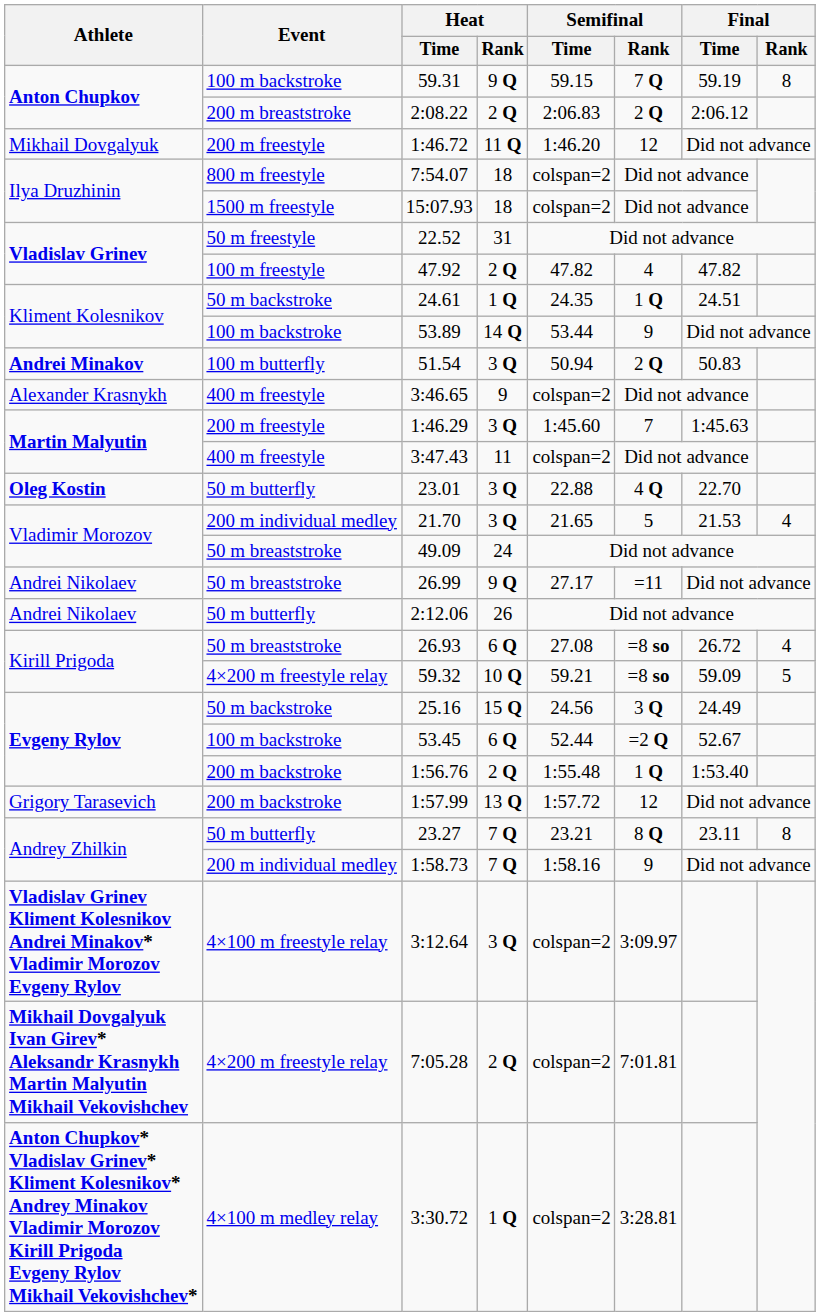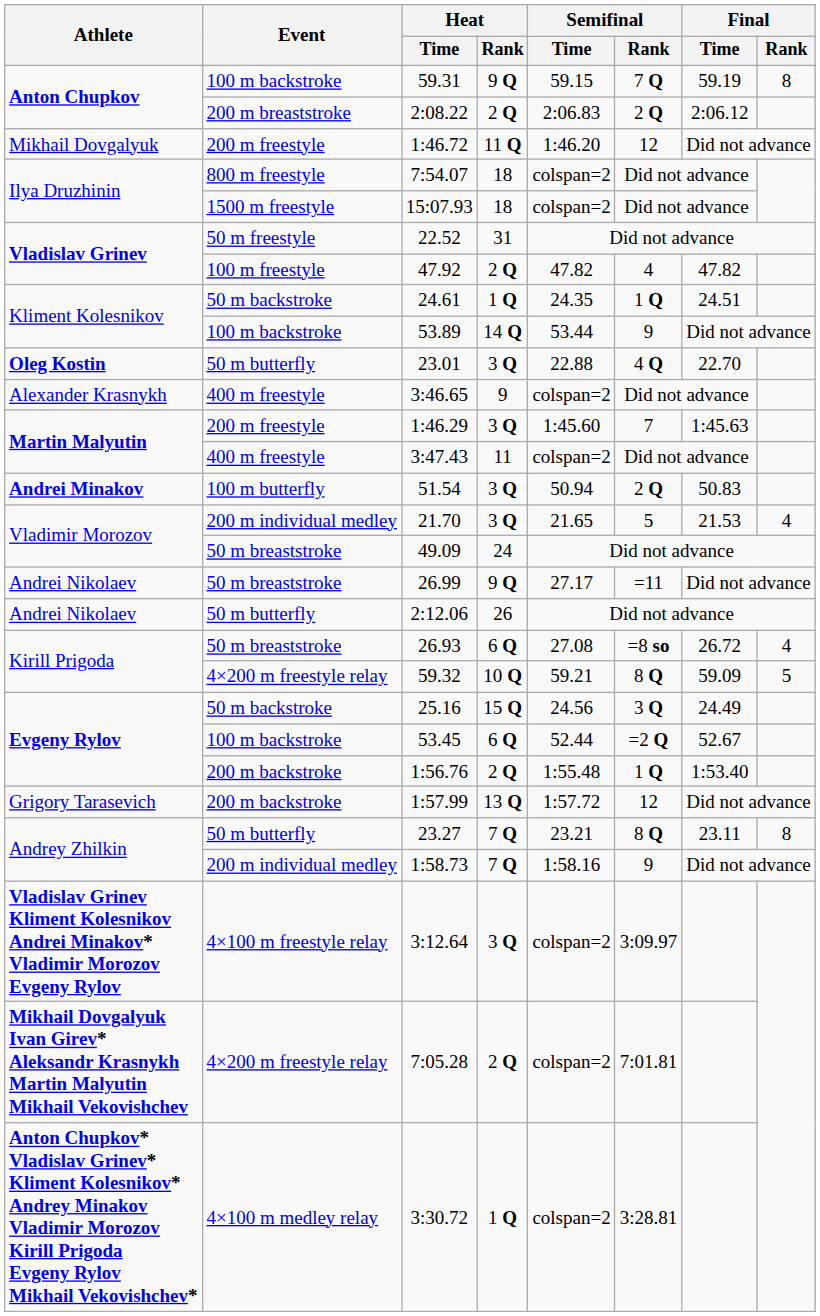rows swapped: 23.01 <-> 51.54
59.32 | Semifinal / Rank: =8 so -> 8 Q
